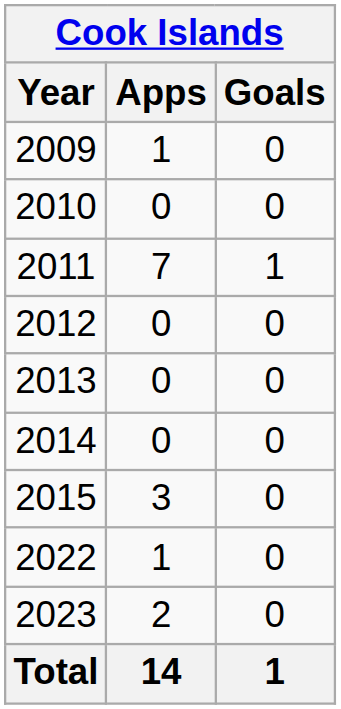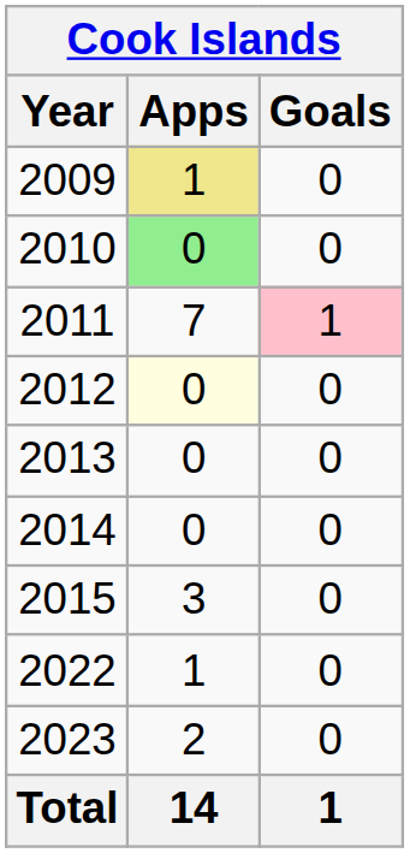2009 | Apps: no background -> khaki background
2010 | Apps: no background -> lightgreen background
2011 | Goals: no background -> pink background
2012 | Apps: no background -> lightyellow background
